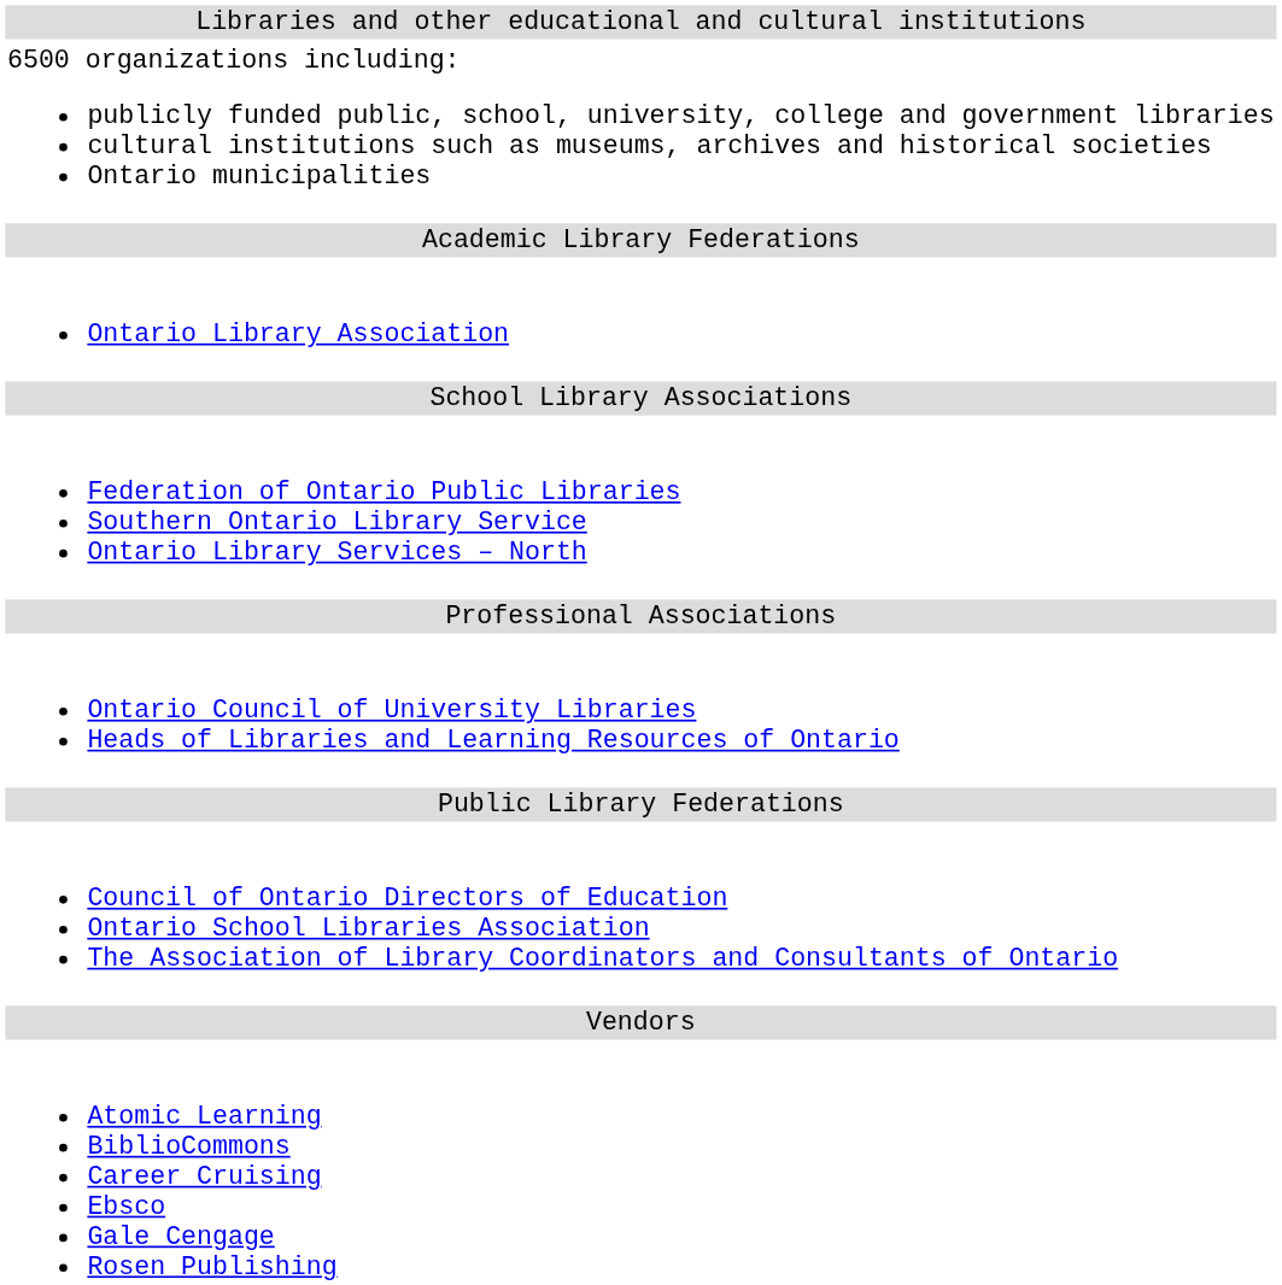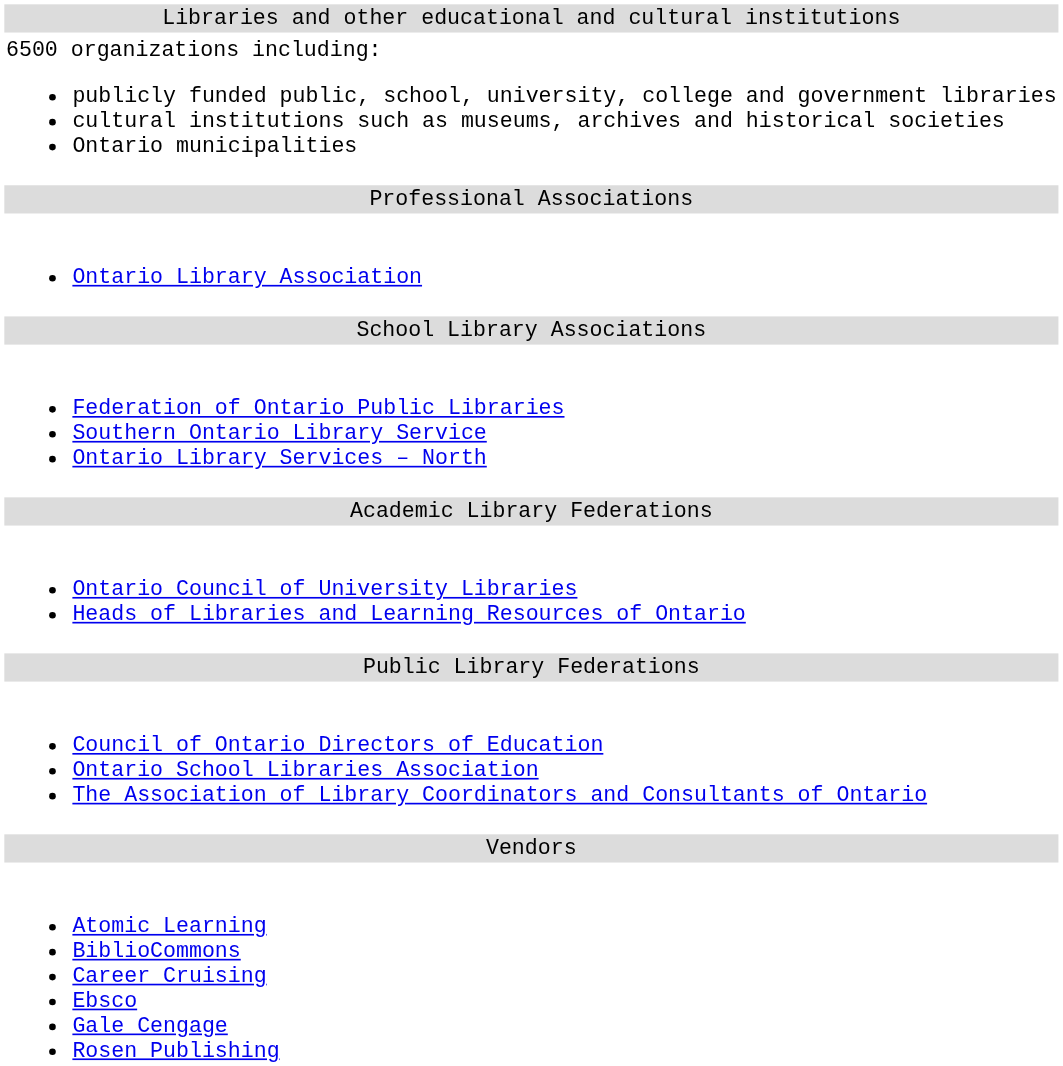row 3 | column 1: Academic Library Federations -> Professional Associations
row 7 | column 1: Professional Associations -> Academic Library Federations
